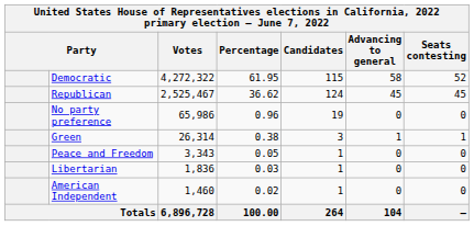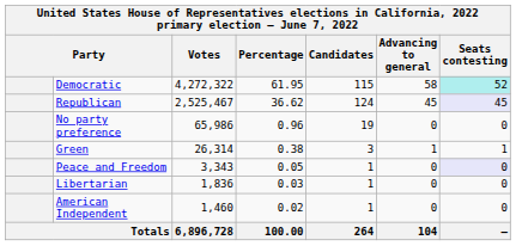Democratic | Seats contesting: no background -> paleturquoise background
Republican | Seats contesting: no background -> lavender background
Peace and Freedom | Seats contesting: no background -> lavender background
